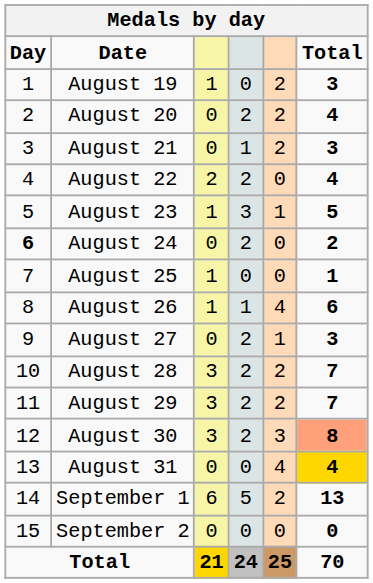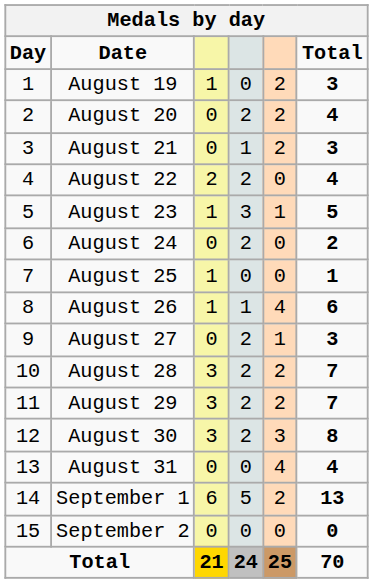August 24 | Day: bold -> normal
August 30 | Total: lightsalmon background -> no background
August 31 | Total: gold background -> no background
